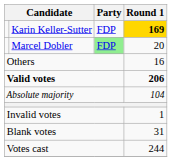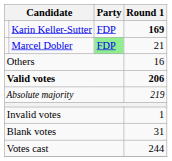Karin Keller-Sutter | Round 1: gold background -> no background
Marcel Dobler | Round 1: 20 -> 21
Absolute majority | Round 1: 104 -> 219
